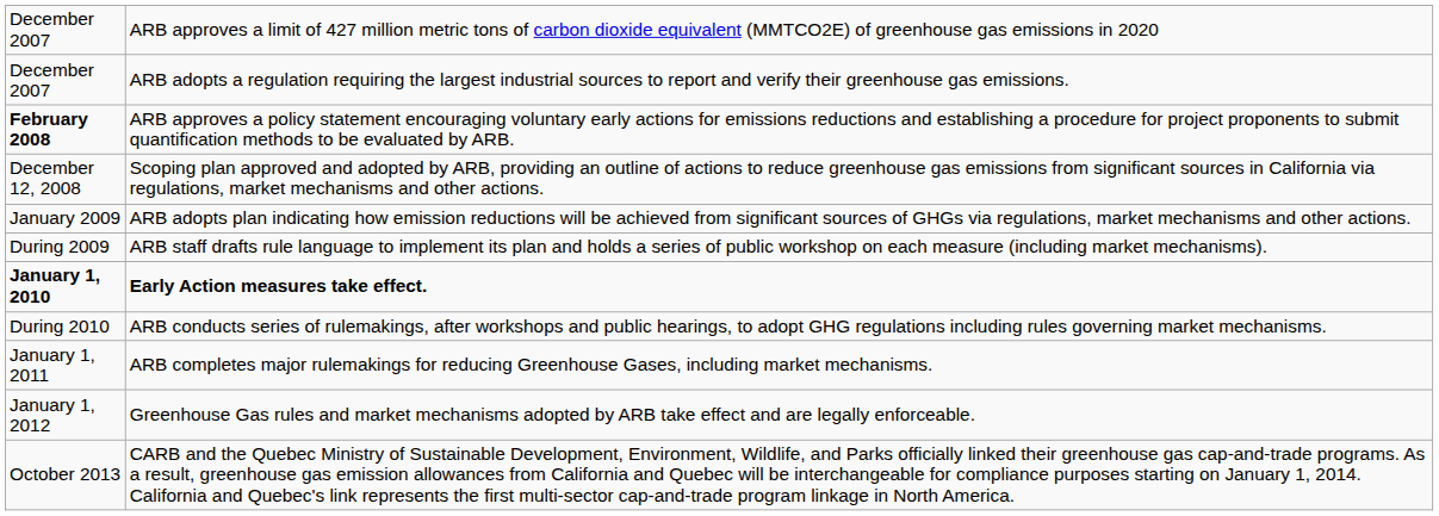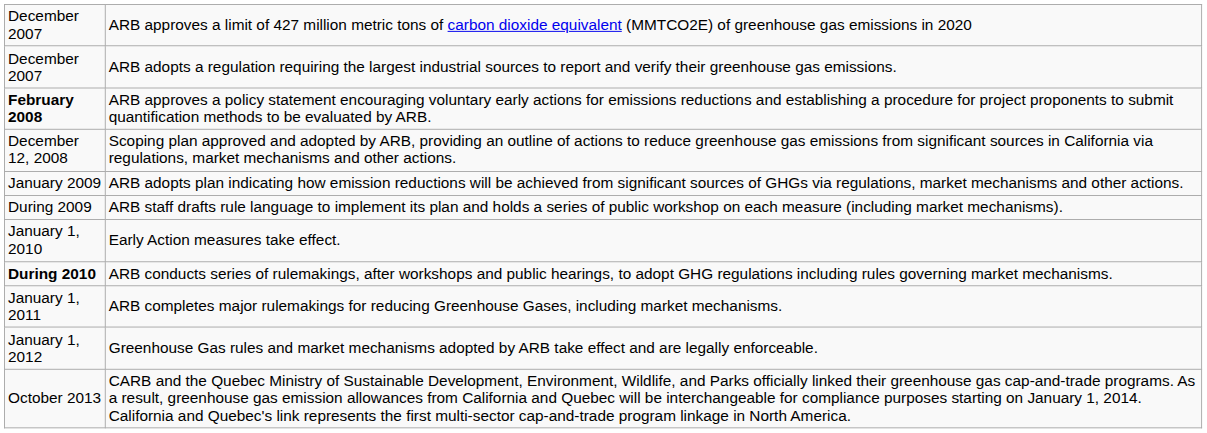row 7 | column 1: bold -> normal
row 7 | column 2: bold -> normal
row 8 | column 1: normal -> bold
